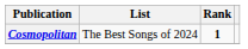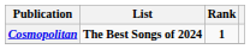Cosmopolitan | List: normal -> bold
